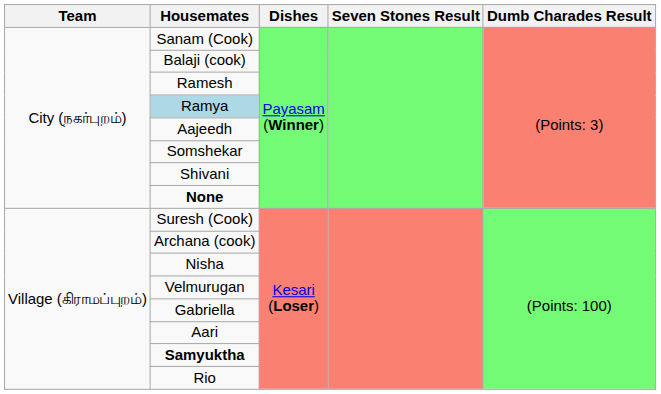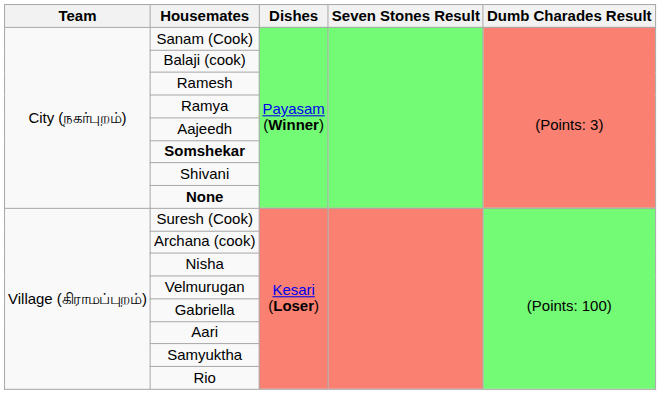Ramya | Housemates: lightblue background -> no background
Somshekar | Housemates: normal -> bold
Samyuktha | Housemates: bold -> normal
